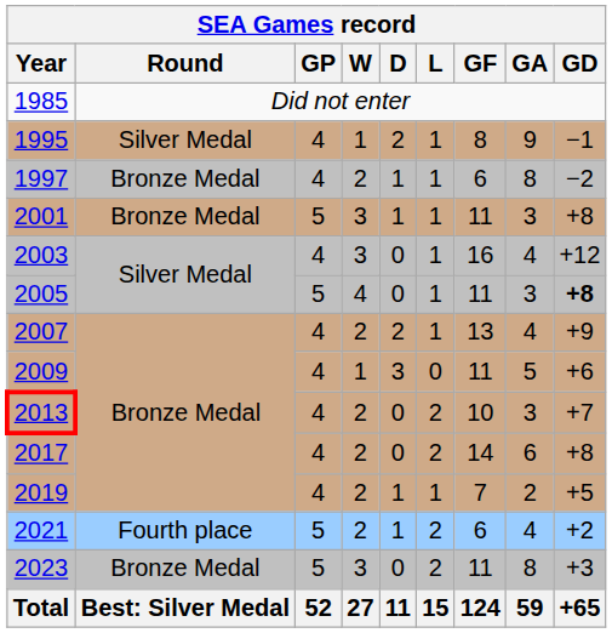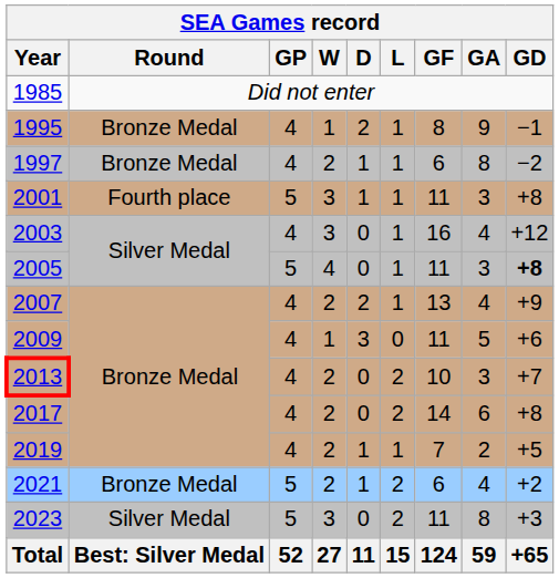1995 | Round: Silver Medal -> Bronze Medal
2001 | Round: Bronze Medal -> Fourth place
2021 | Round: Fourth place -> Bronze Medal
2023 | Round: Bronze Medal -> Silver Medal
